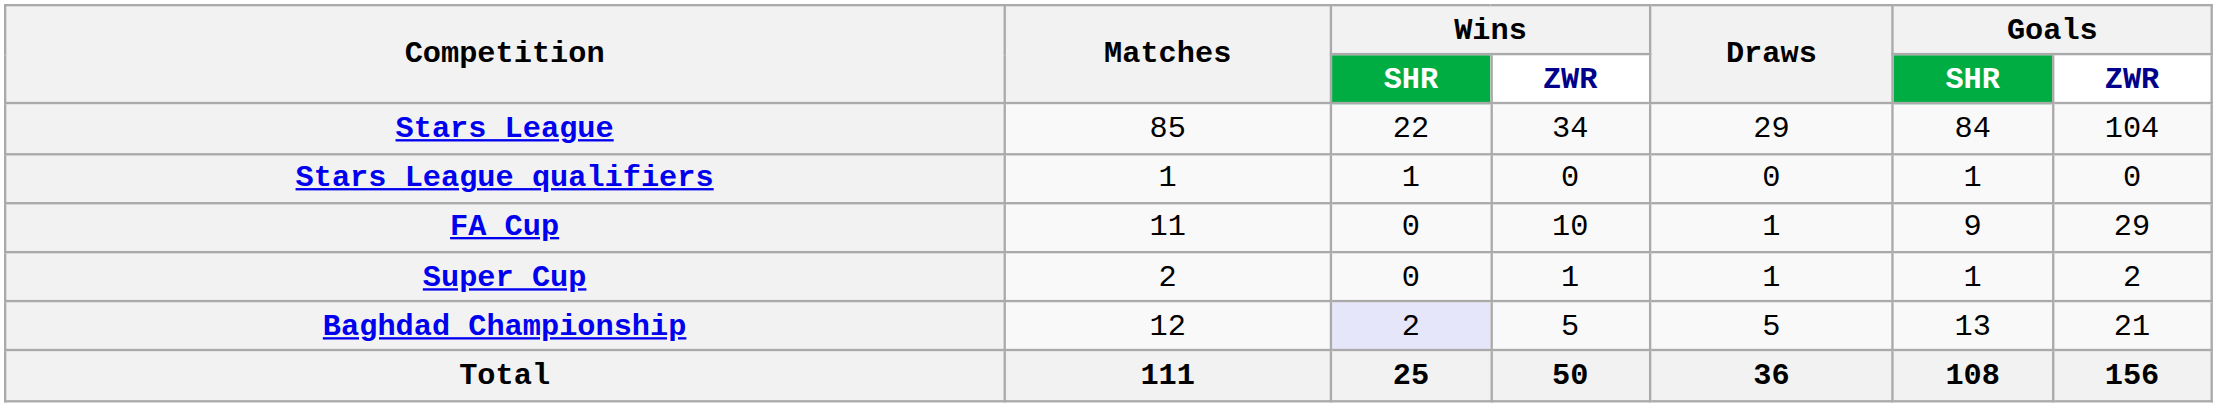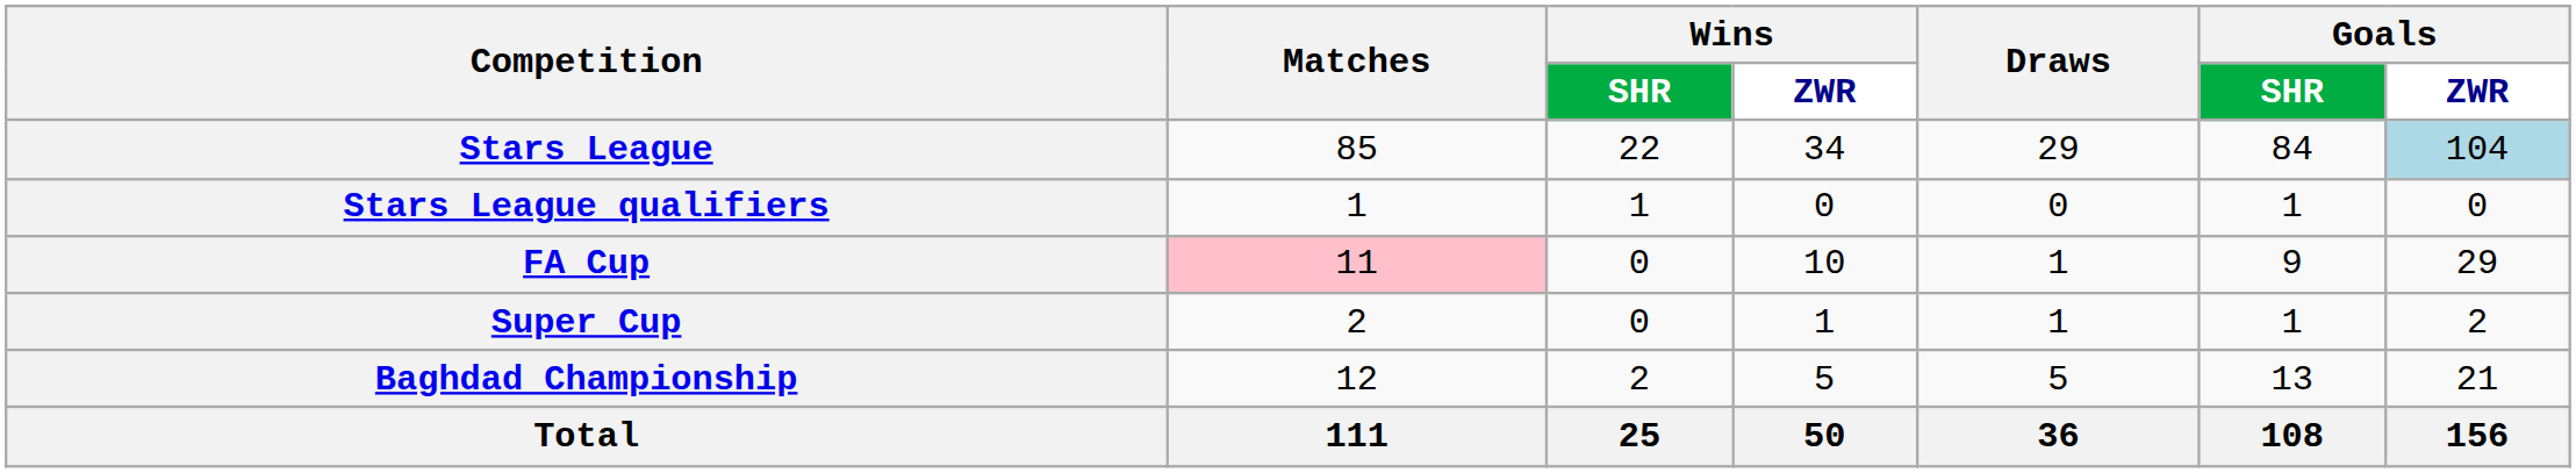Stars League | Goals / ZWR: no background -> lightblue background
FA Cup | Matches: no background -> pink background
Baghdad Championship | Wins / SHR: lavender background -> no background
